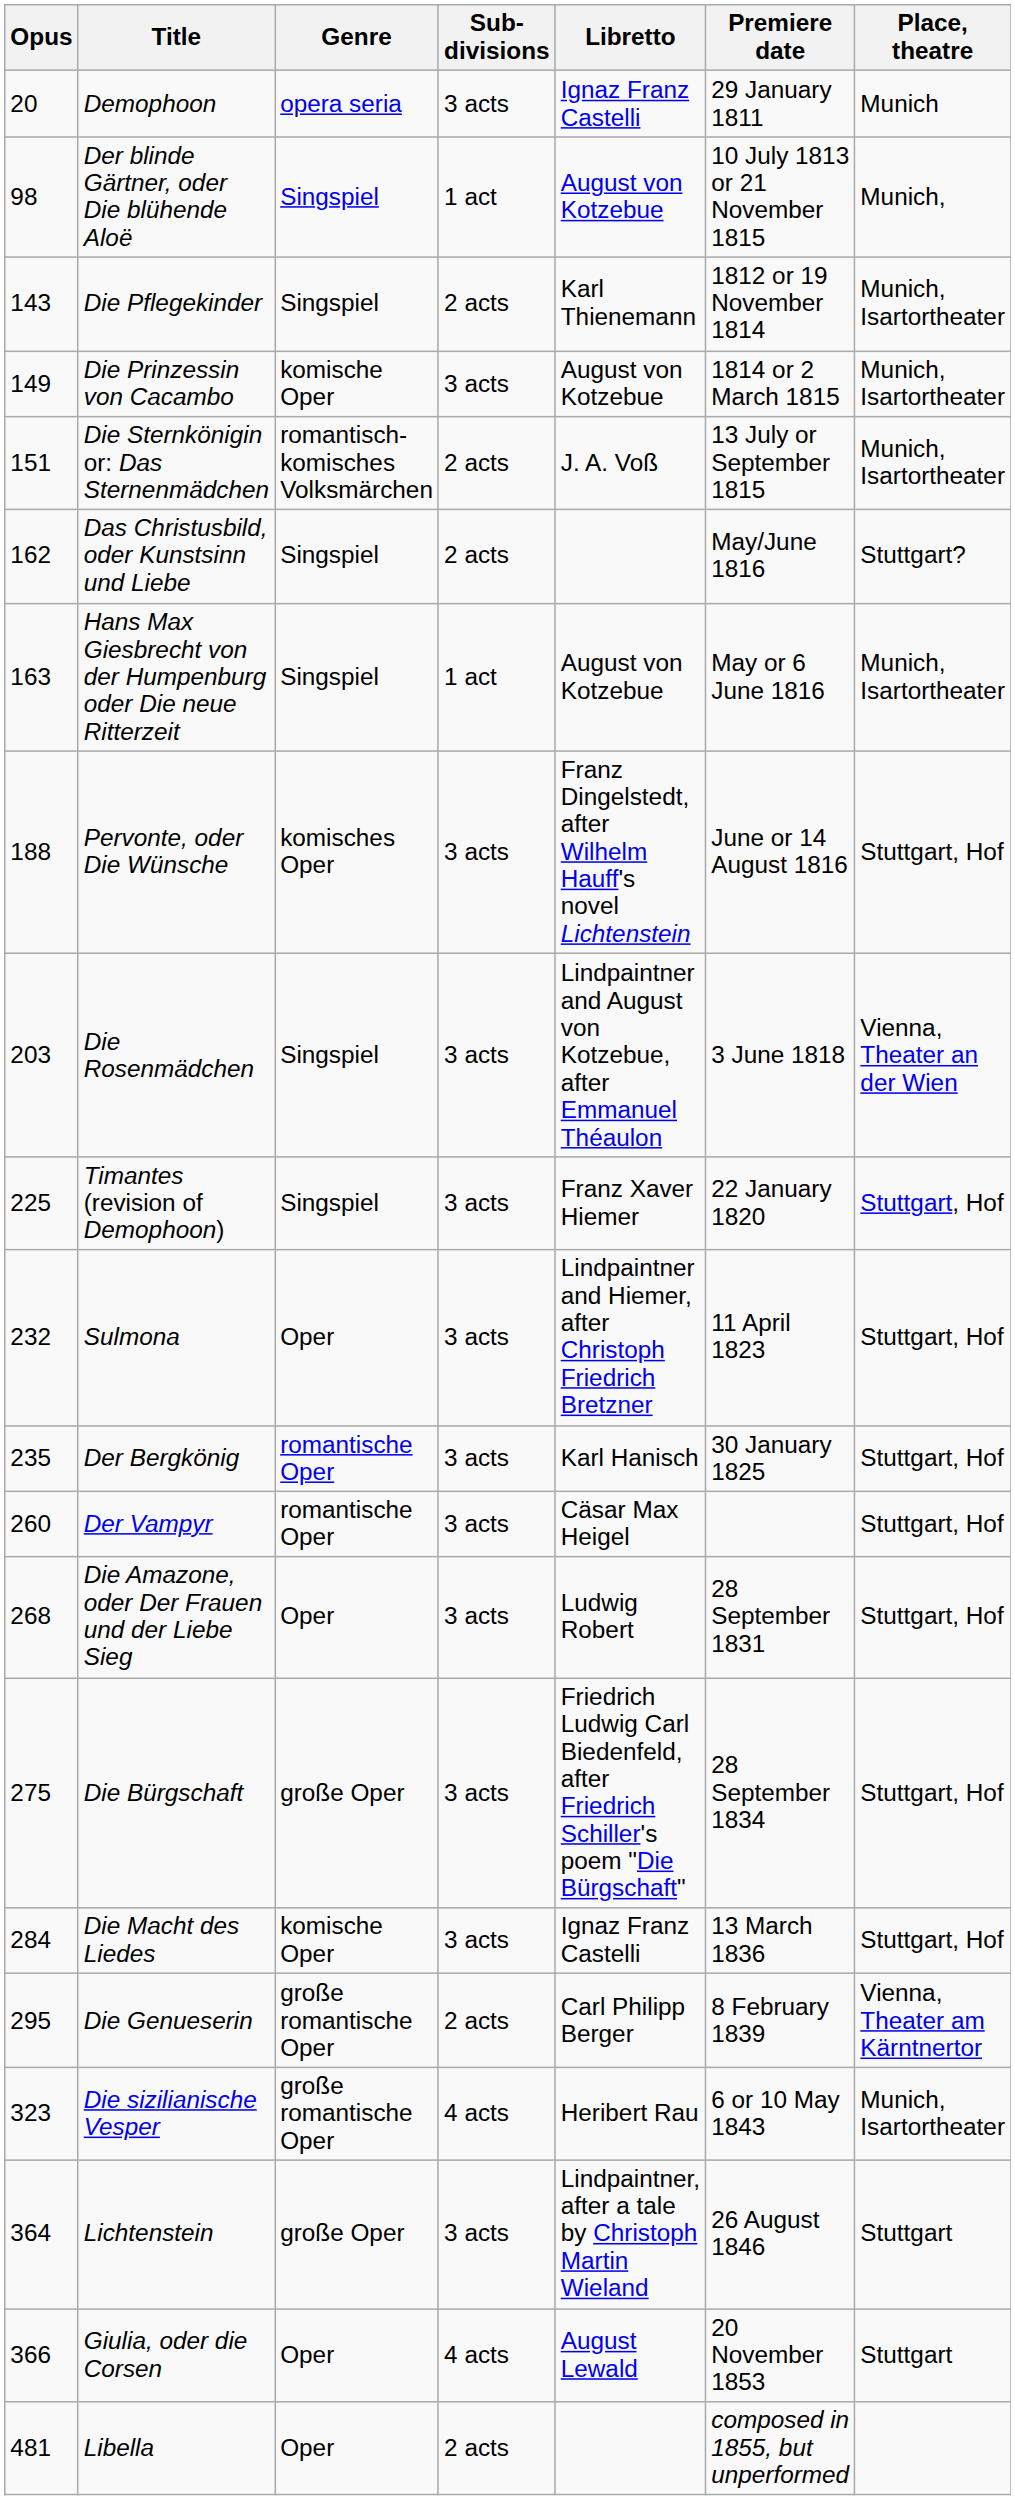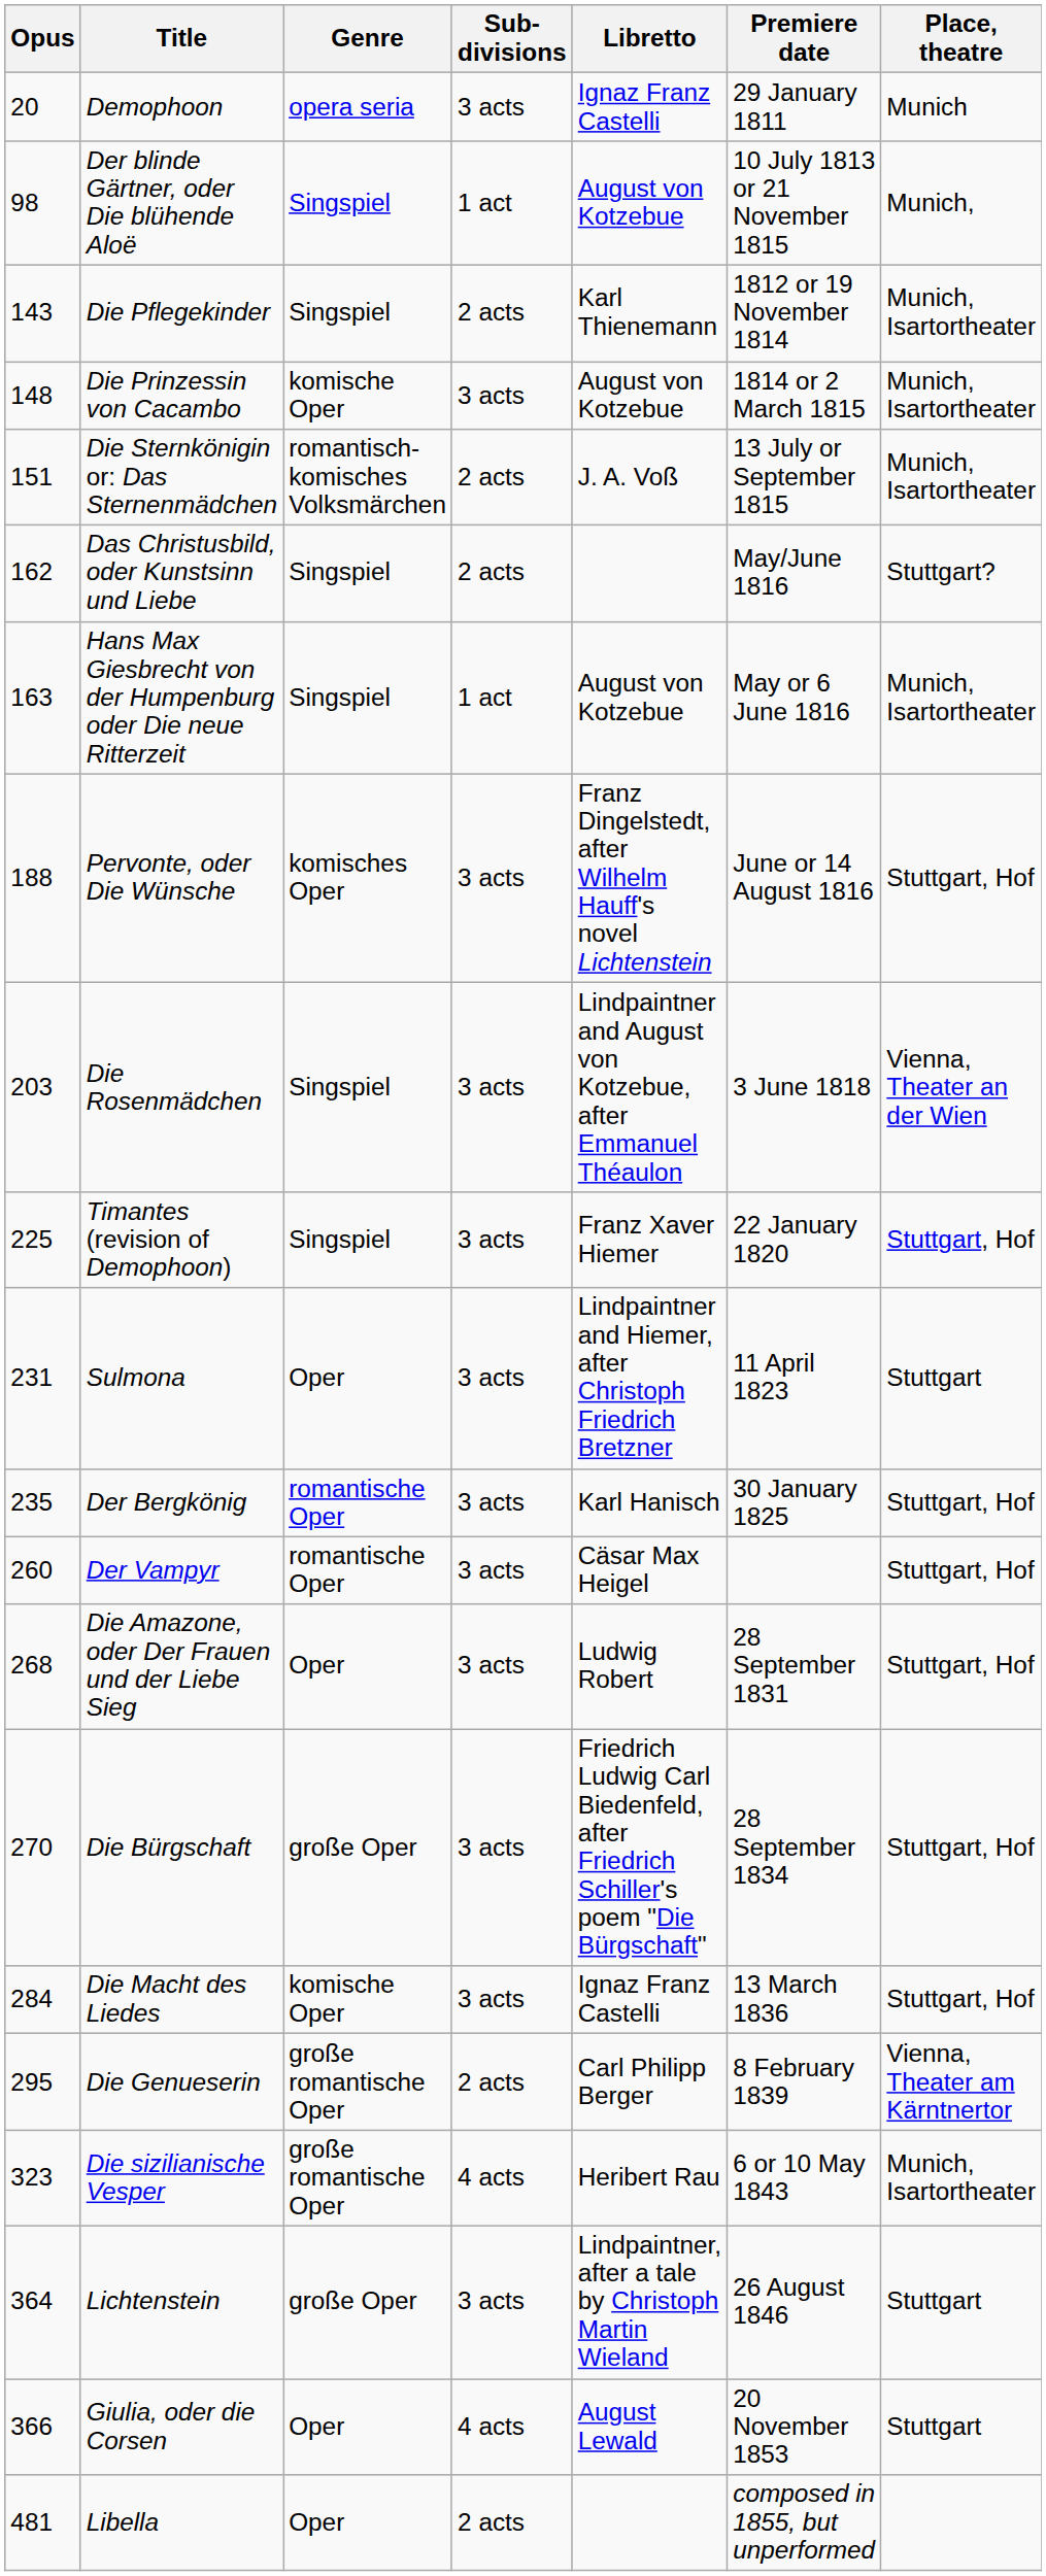Die Prinzessin von Cacambo | Opus: 149 -> 148
Sulmona | Opus: 232 -> 231
Sulmona | Place, theatre: Stuttgart, Hof -> Stuttgart
Die Bürgschaft | Opus: 275 -> 270
